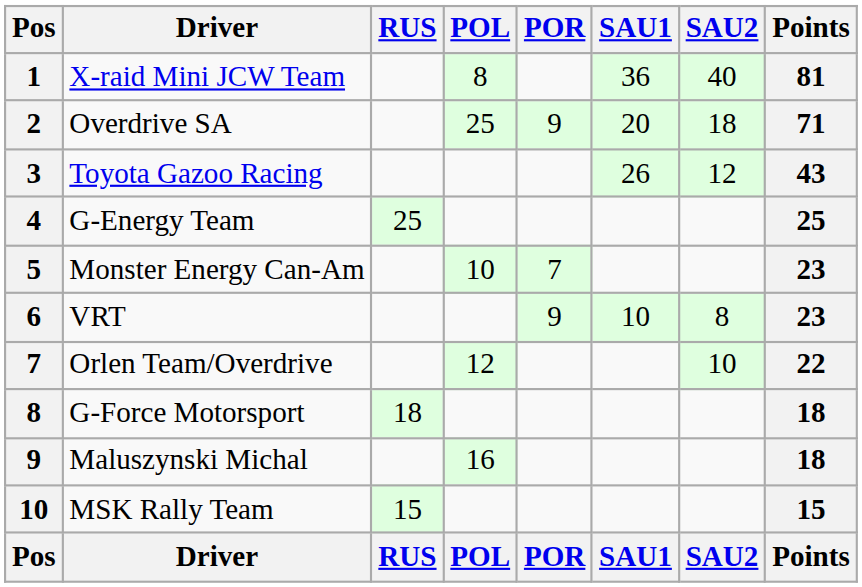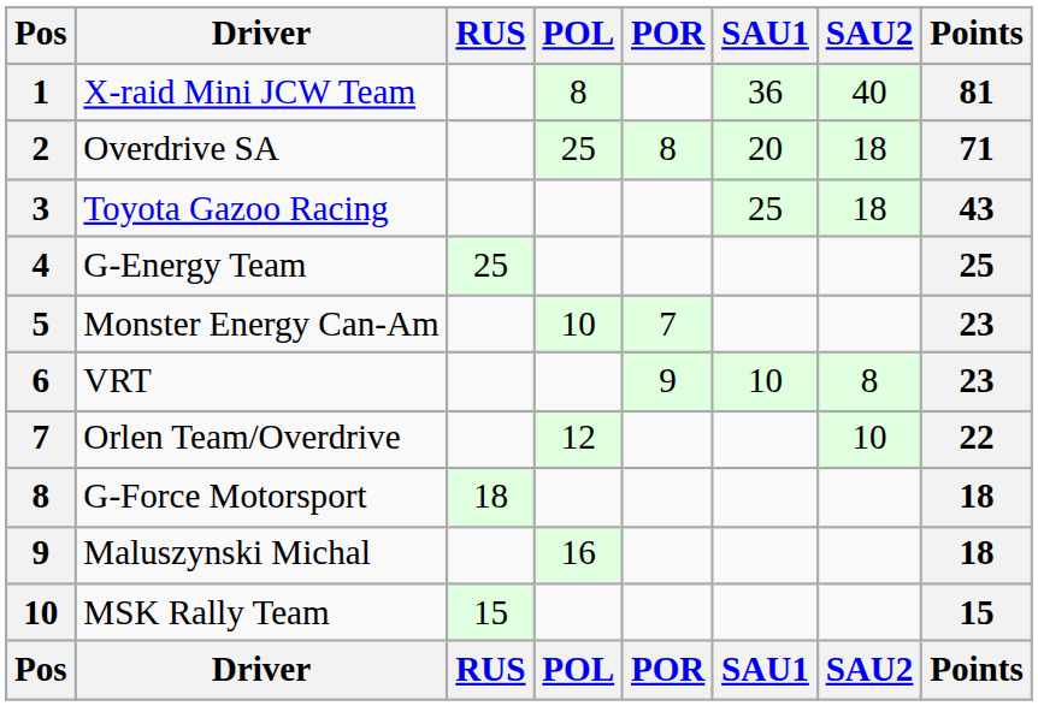Overdrive SA | POR: 9 -> 8
Toyota Gazoo Racing | SAU1: 26 -> 25
Toyota Gazoo Racing | SAU2: 12 -> 18
